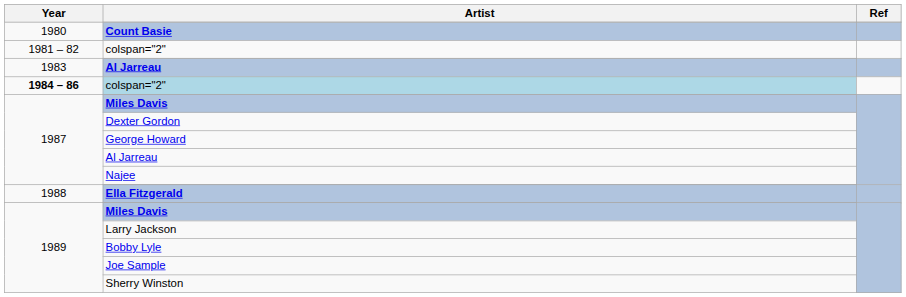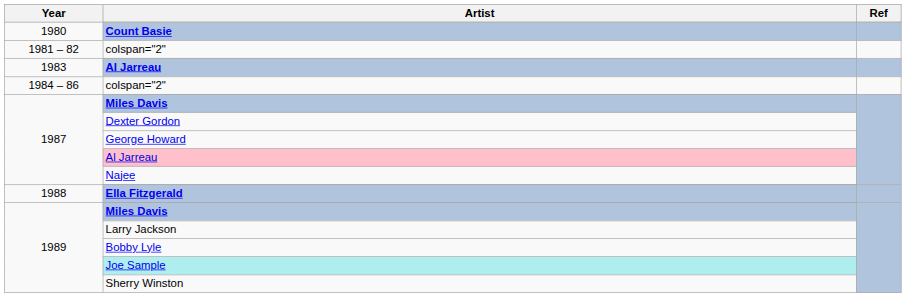1984 – 86 / colspan="2" | Year: bold -> normal
1984 – 86 / colspan="2" | Artist: lightblue background -> no background
1987 / Al Jarreau | Artist: no background -> pink background
Joe Sample | Artist: no background -> paleturquoise background
